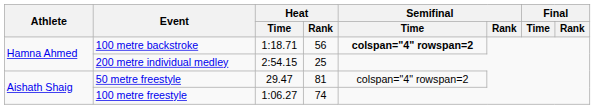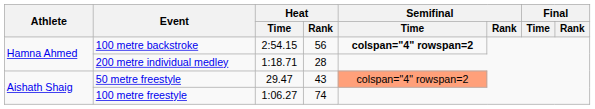100 metre backstroke | Heat / Time: 1:18.71 -> 2:54.15
200 metre individual medley | Heat / Time: 2:54.15 -> 1:18.71
200 metre individual medley | Heat / Rank: 25 -> 28
50 metre freestyle | Heat / Rank: 81 -> 43
50 metre freestyle | Semifinal / Time: no background -> lightsalmon background
